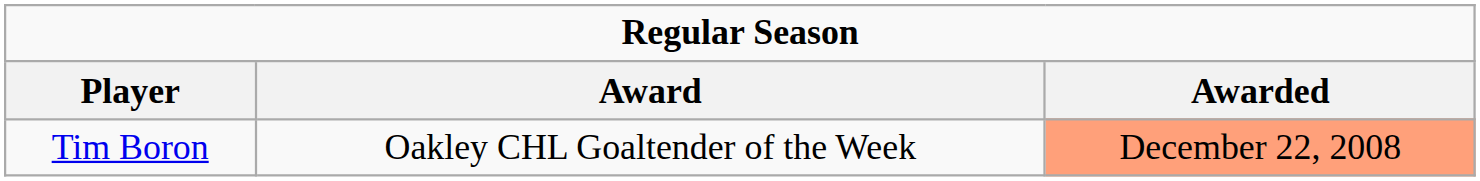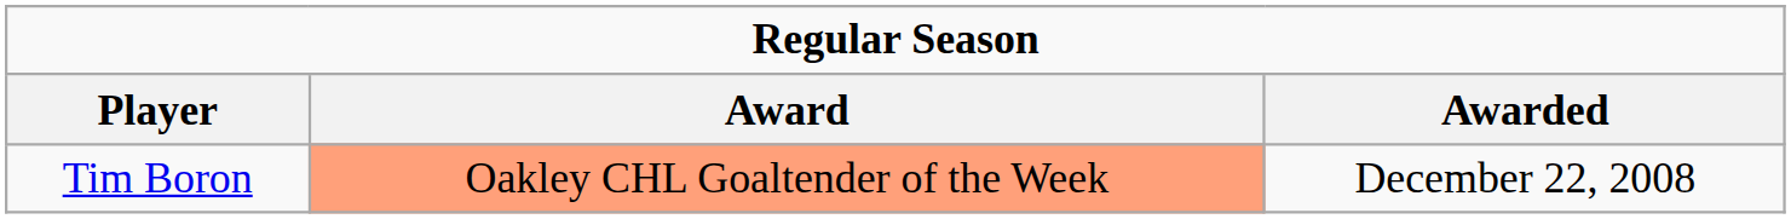Tim Boron | Award: no background -> lightsalmon background
Tim Boron | Awarded: lightsalmon background -> no background
